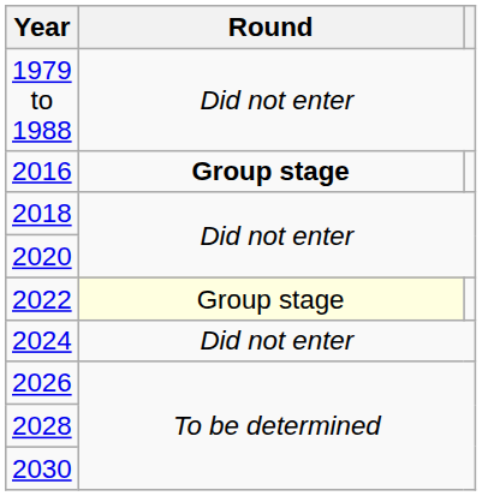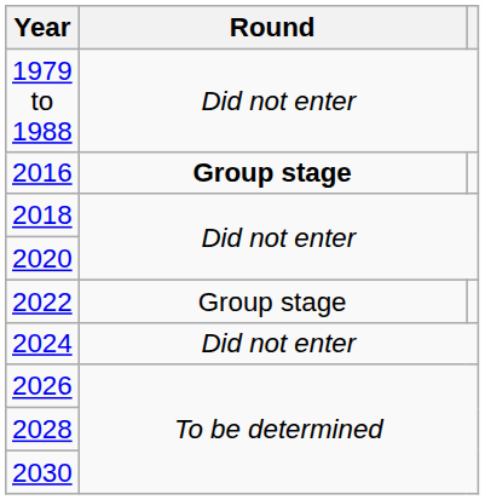2022 | Round: lightyellow background -> no background
